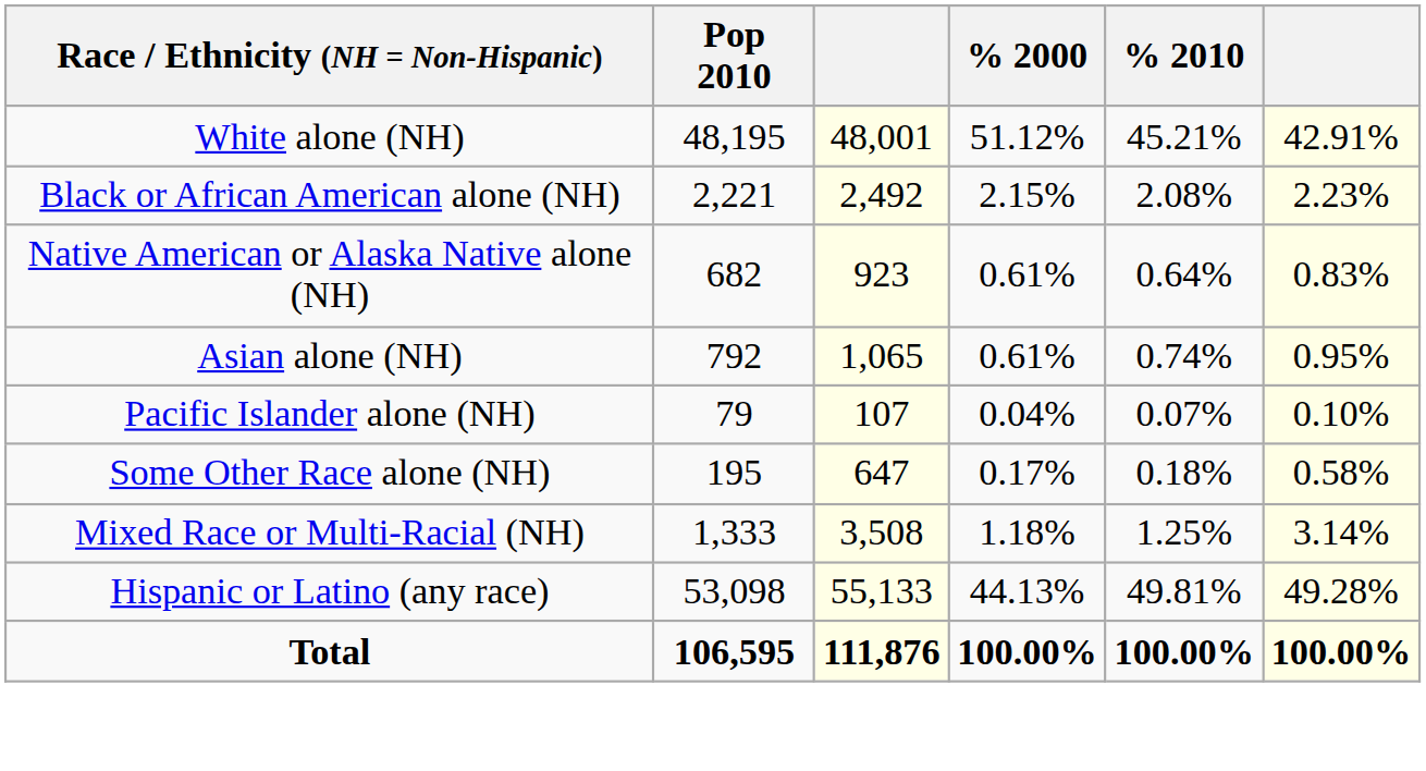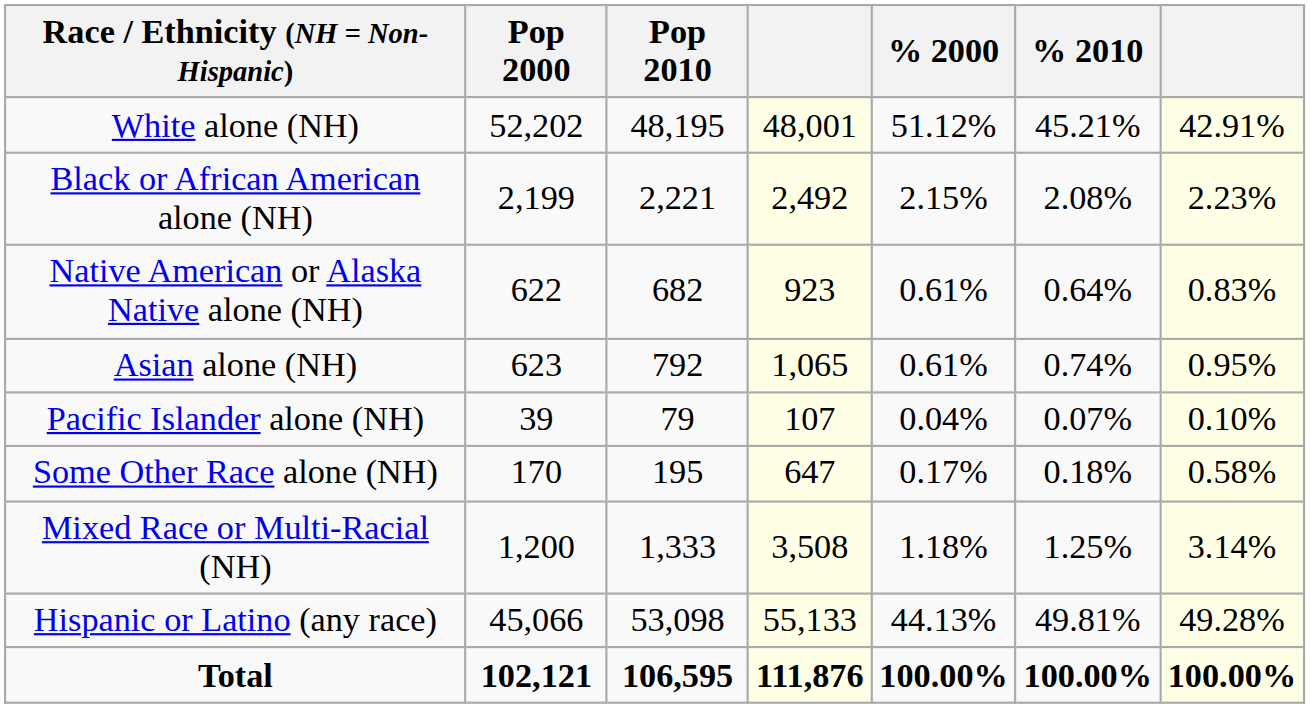+ column: Pop 2000 | 52,202 | 2,199 | 622 | 623 | 39 | 170 | 1,200 | 45,066 | 102,121
